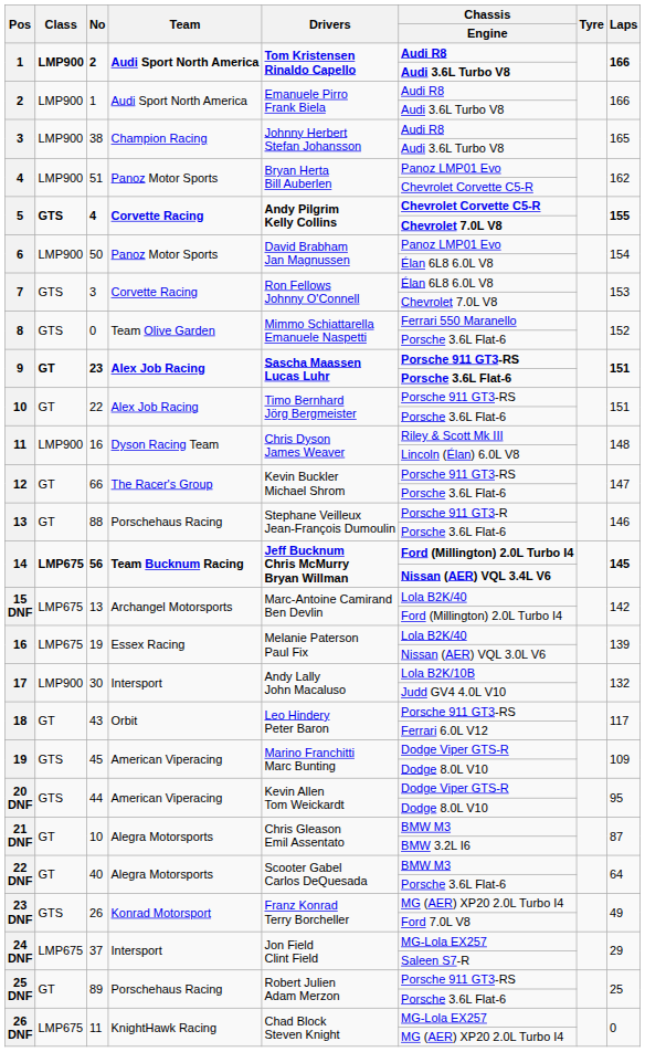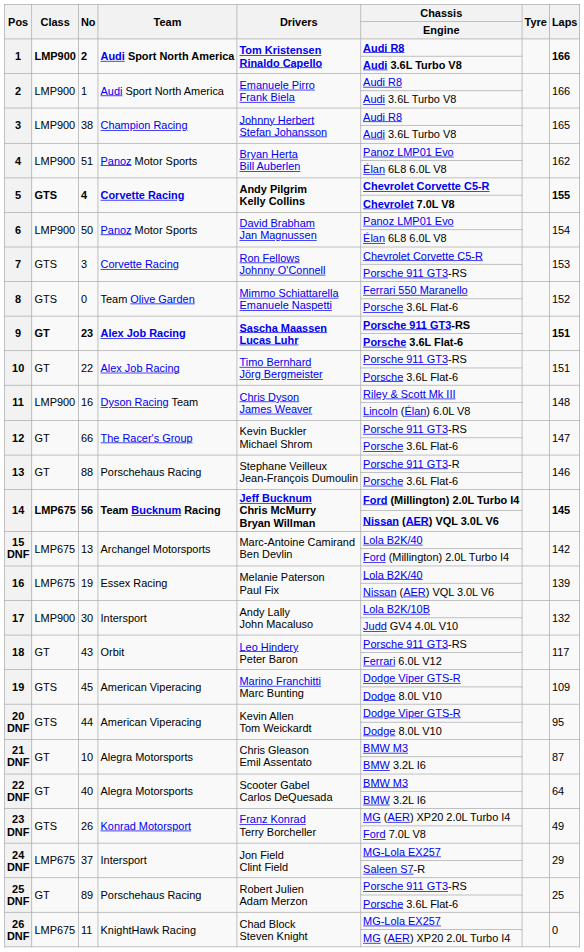row 10 | Chassis / Engine: Chevrolet Corvette C5-R -> Élan 6L8 6.0L V8
row 15 | Chassis / Engine: Élan 6L8 6.0L V8 -> Chevrolet Corvette C5-R
row 16 | Chassis / Engine: Chevrolet 7.0L V8 -> Porsche 911 GT3-RS
row 30 | Chassis / Engine: Nissan (AER) VQL 3.4L V6 -> Nissan (AER) VQL 3.0L V6
row 46 | Chassis / Engine: Porsche 3.6L Flat-6 -> BMW 3.2L I6
